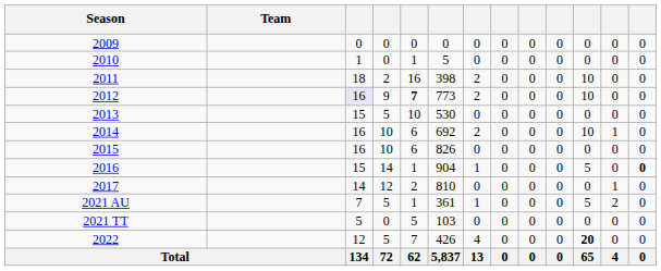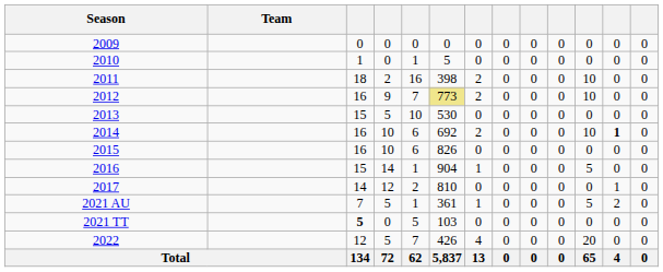2012 | column 3: lavender background -> no background
2012 | column 5: bold -> normal
2012 | column 6: no background -> khaki background
2014 | column 12: normal -> bold
2016 | column 13: bold -> normal
2021 TT | column 3: normal -> bold
2022 | column 11: bold -> normal
